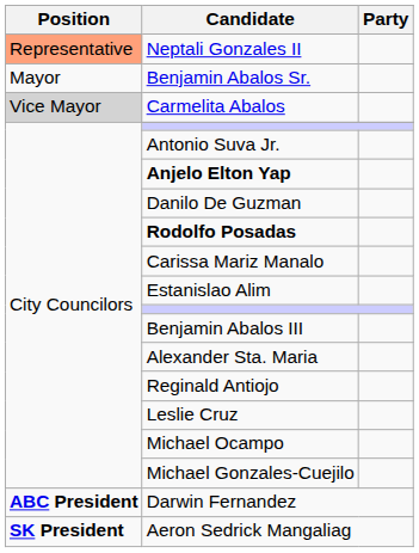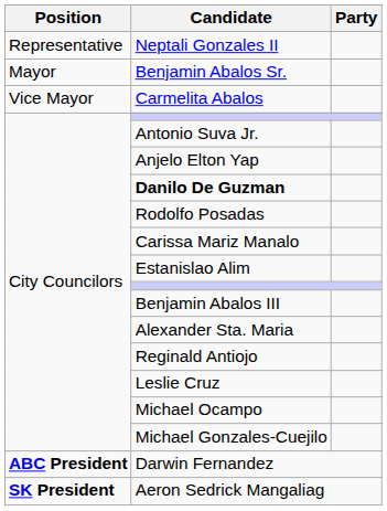Neptali Gonzales II | Position: lightsalmon background -> no background
Carmelita Abalos | Position: lightgrey background -> no background
Anjelo Elton Yap | Candidate: bold -> normal
Danilo De Guzman | Candidate: normal -> bold
Rodolfo Posadas | Candidate: bold -> normal
